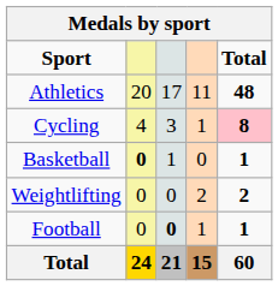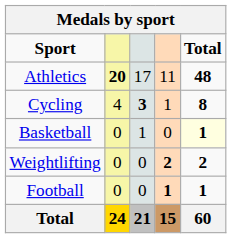Athletics | column 2: normal -> bold
Cycling | column 3: normal -> bold
Cycling | Total: pink background -> no background
Basketball | column 2: bold -> normal
Basketball | Total: no background -> lightyellow background
Weightlifting | column 4: normal -> bold
Football | column 3: bold -> normal
Football | column 4: normal -> bold
